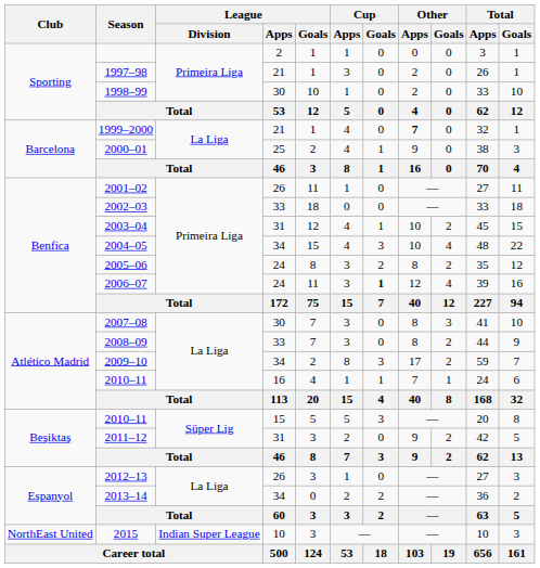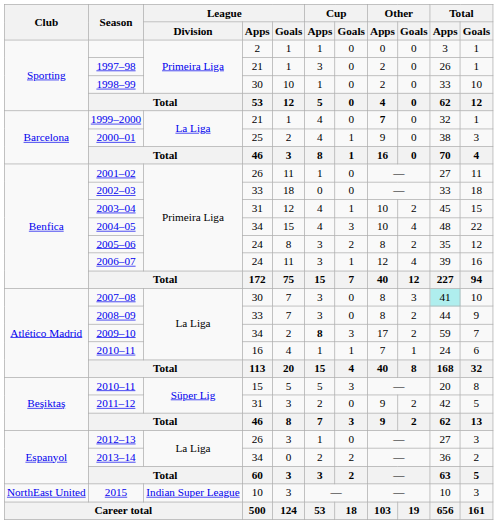2006–07 | Cup / Goals: bold -> normal
2007–08 | Total / Apps: no background -> paleturquoise background
2009–10 | Cup / Apps: normal -> bold
